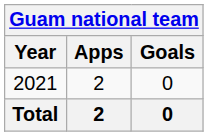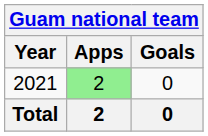2021 | Apps: no background -> lightgreen background
